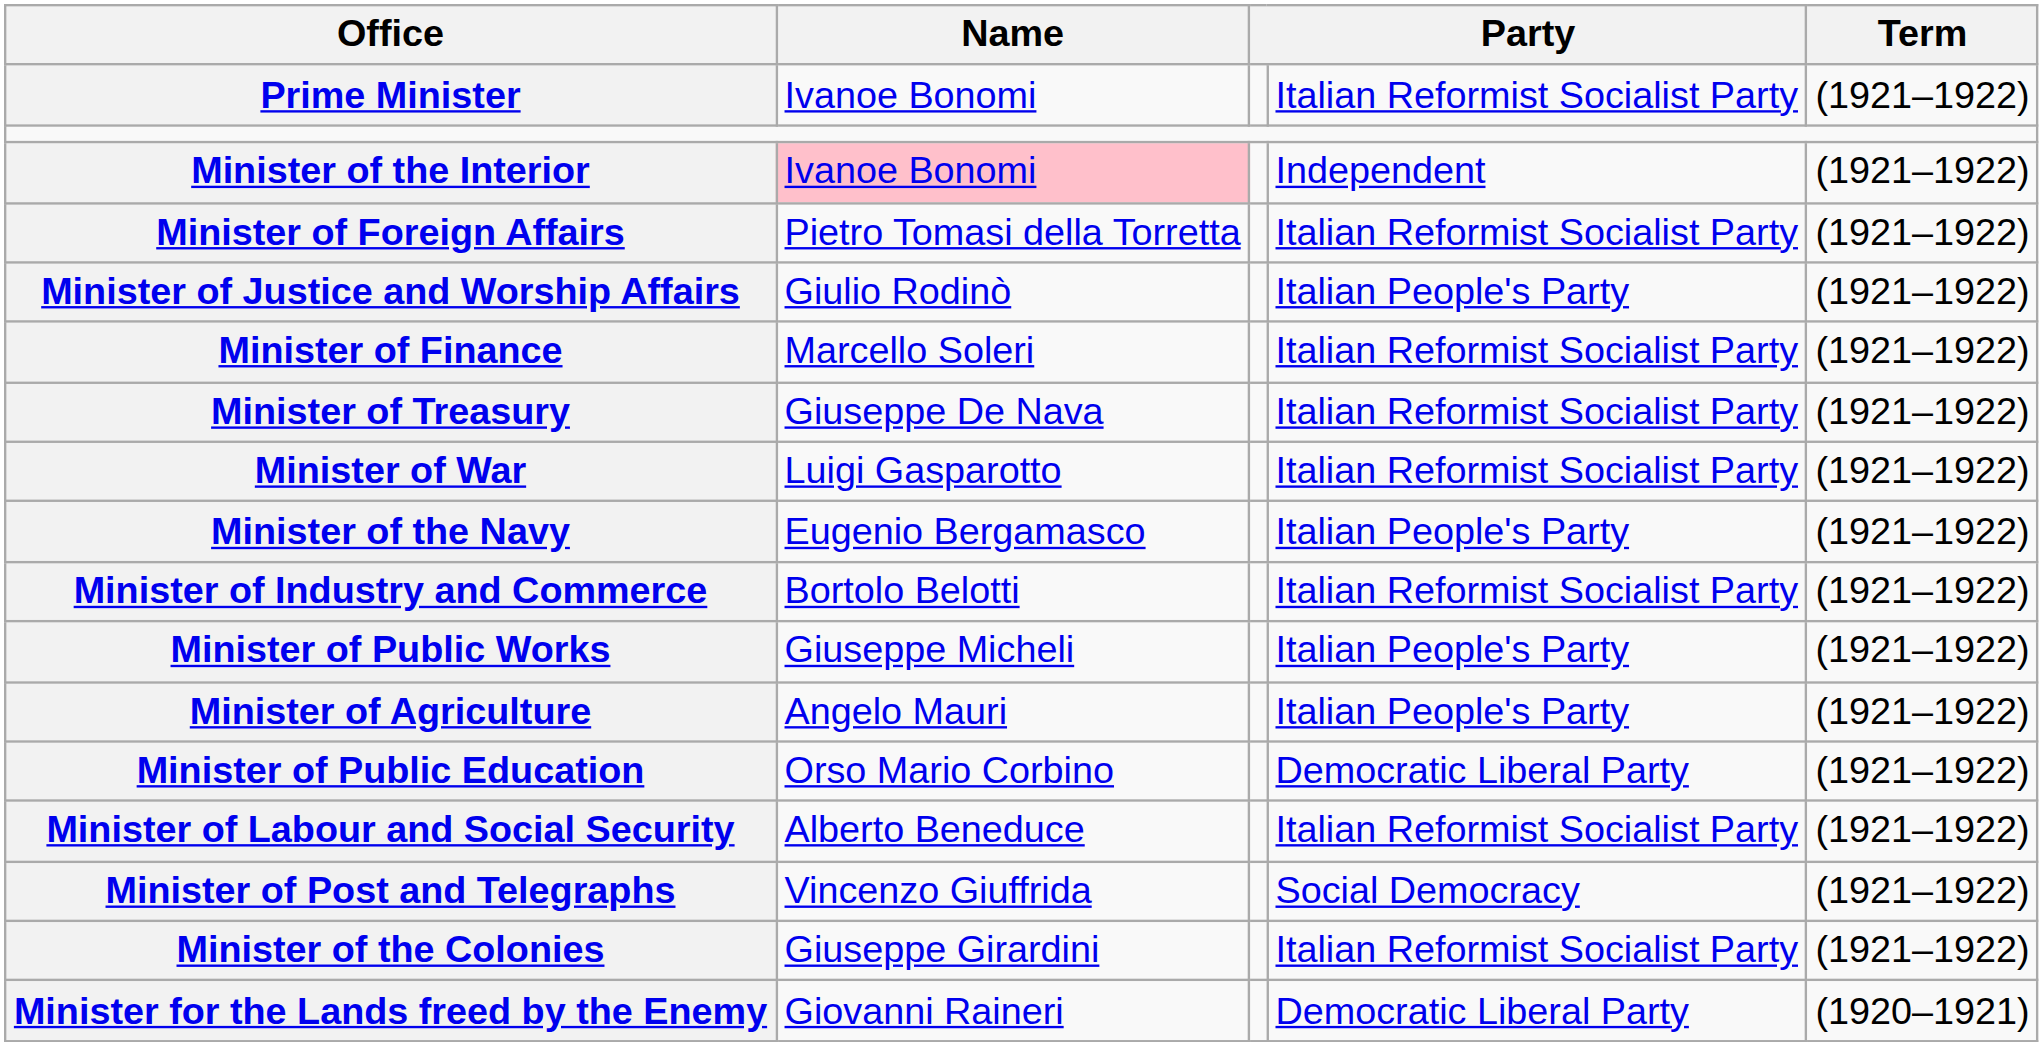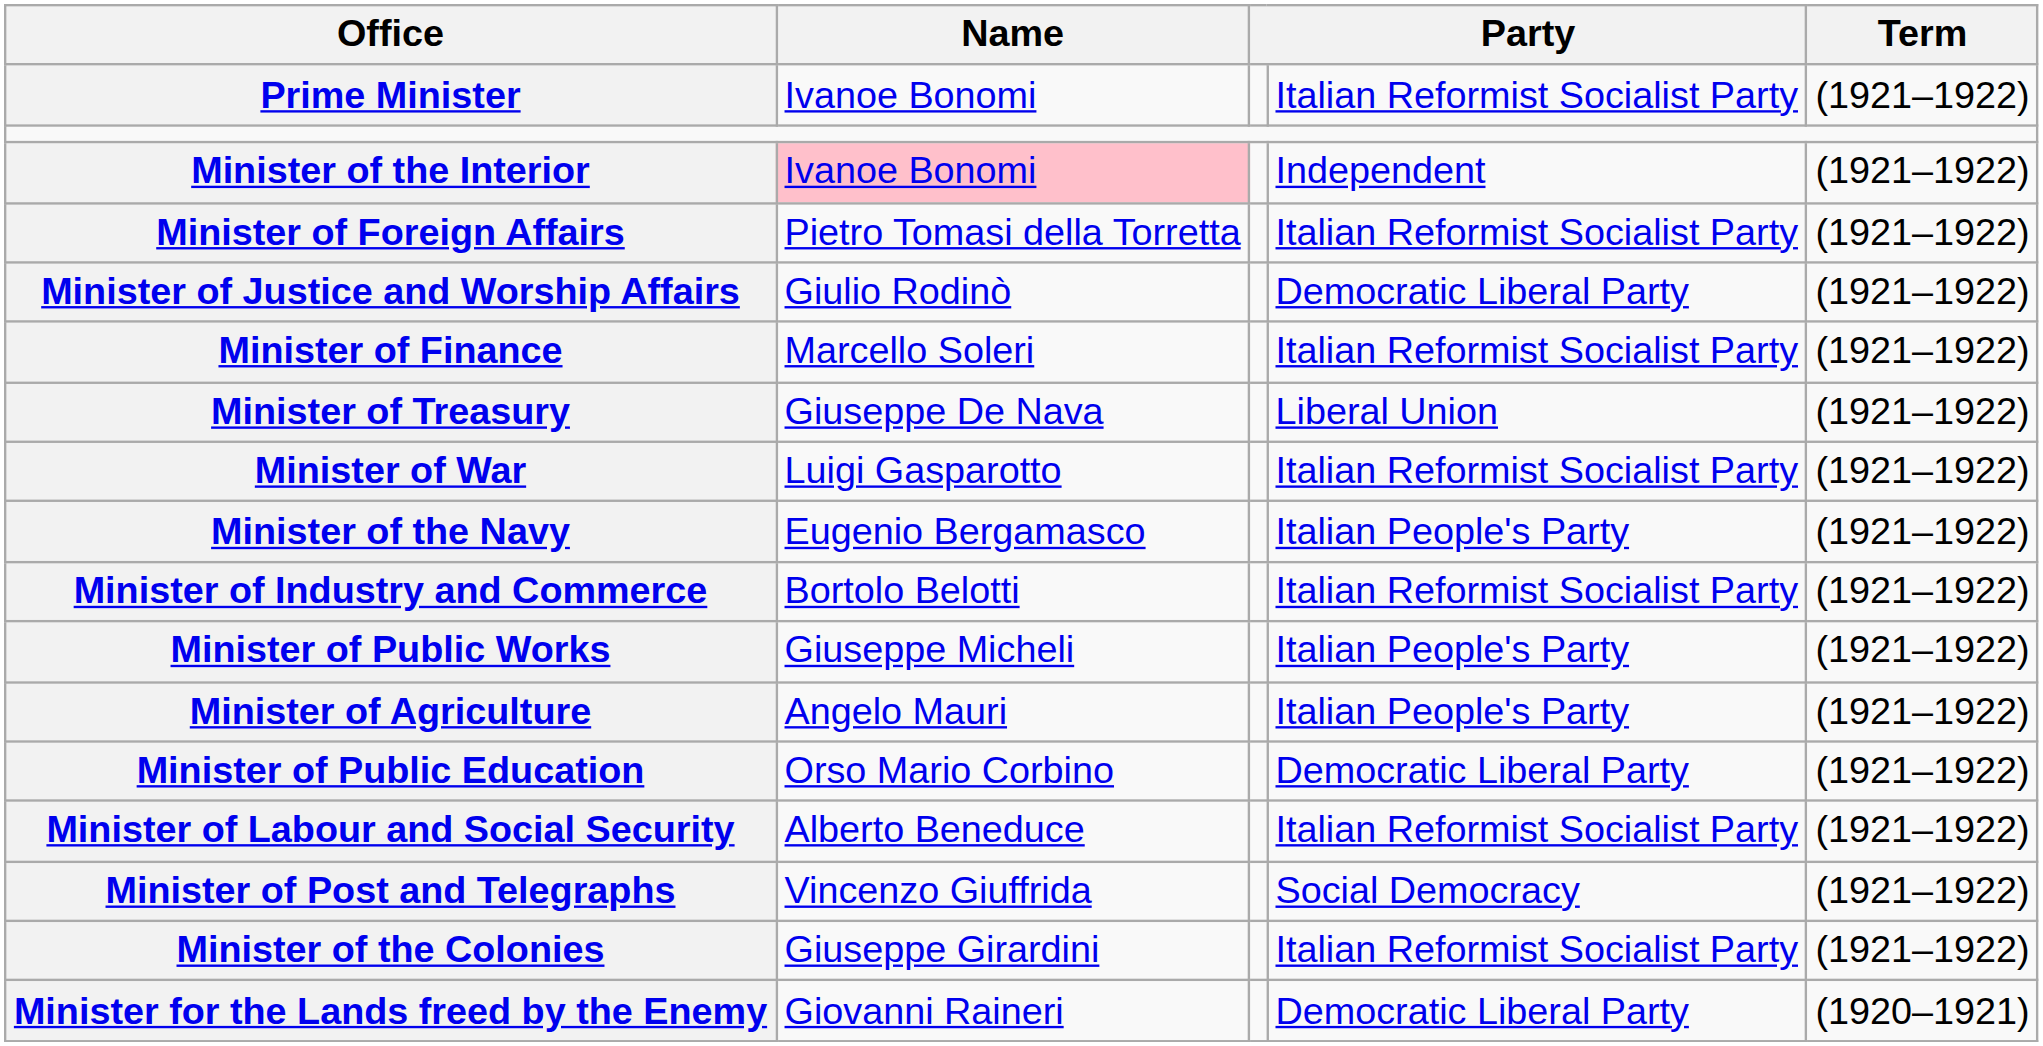Minister of Justice and Worship Affairs | column 4: Italian People's Party -> Democratic Liberal Party
Minister of Treasury | column 4: Italian Reformist Socialist Party -> Liberal Union
